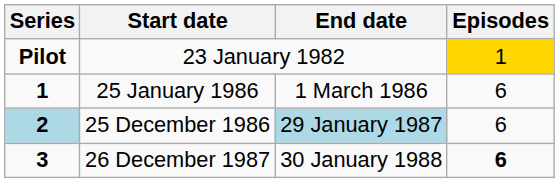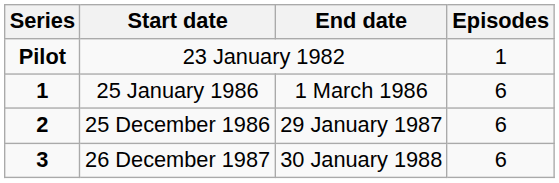23 January 1982 | Episodes: gold background -> no background
25 December 1986 | Series: lightblue background -> no background
25 December 1986 | End date: lightblue background -> no background
26 December 1987 | Episodes: bold -> normal
